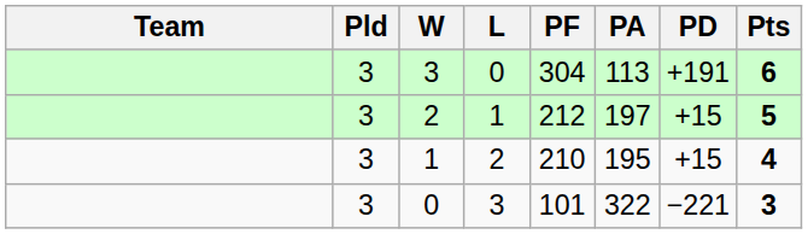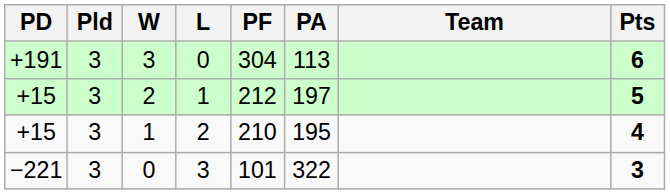columns swapped: Team <-> PD
